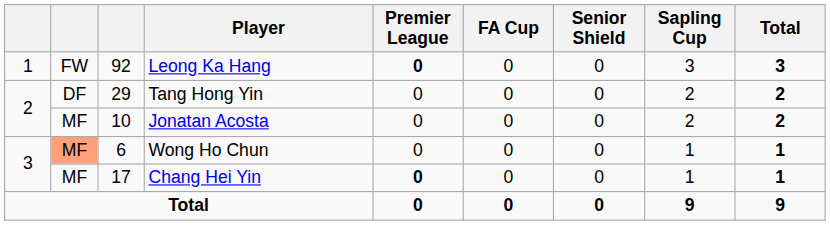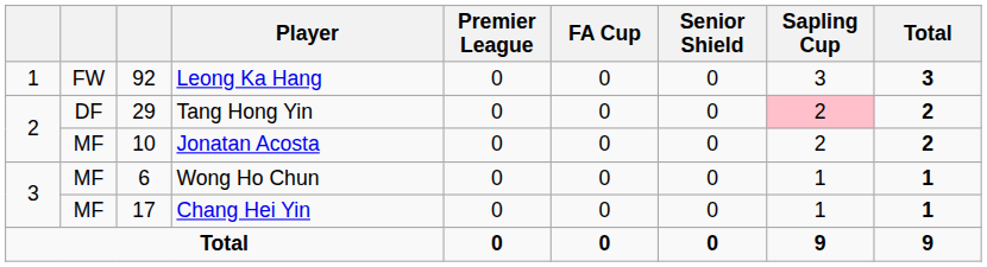Leong Ka Hang | Premier League: bold -> normal
Tang Hong Yin | Sapling Cup: no background -> pink background
Wong Ho Chun | column 2: lightsalmon background -> no background
Chang Hei Yin | Premier League: bold -> normal
